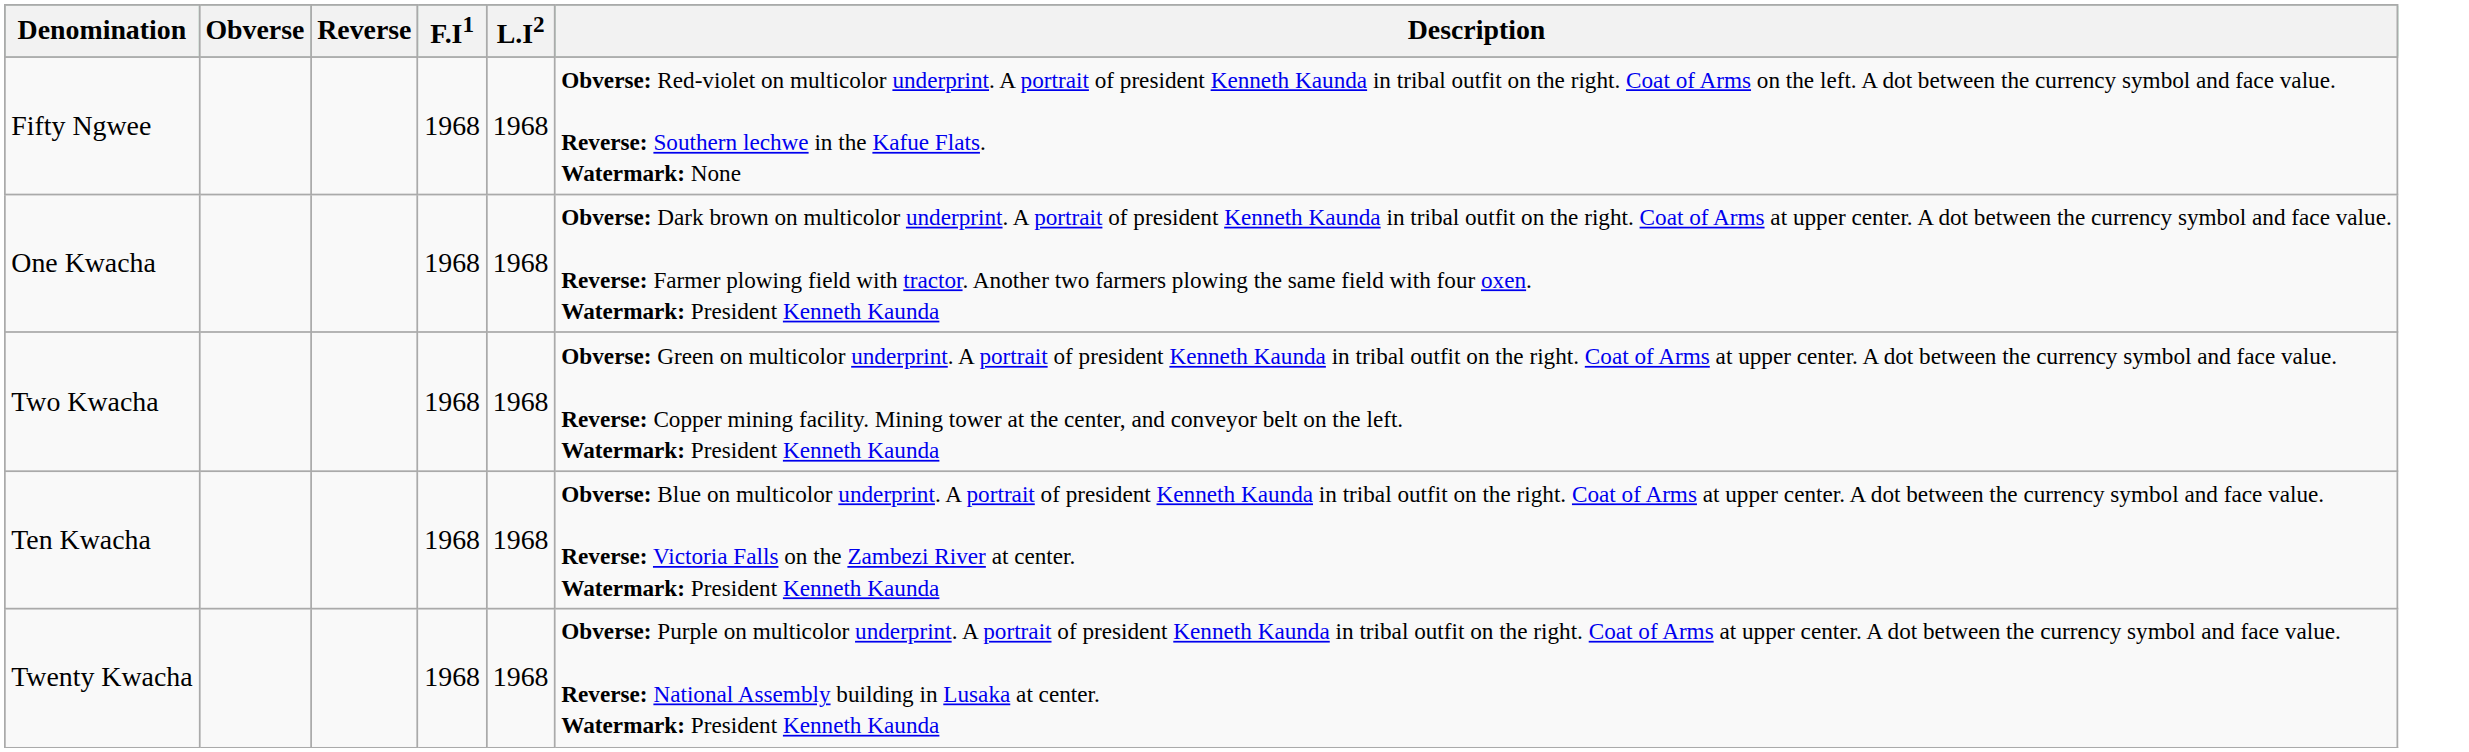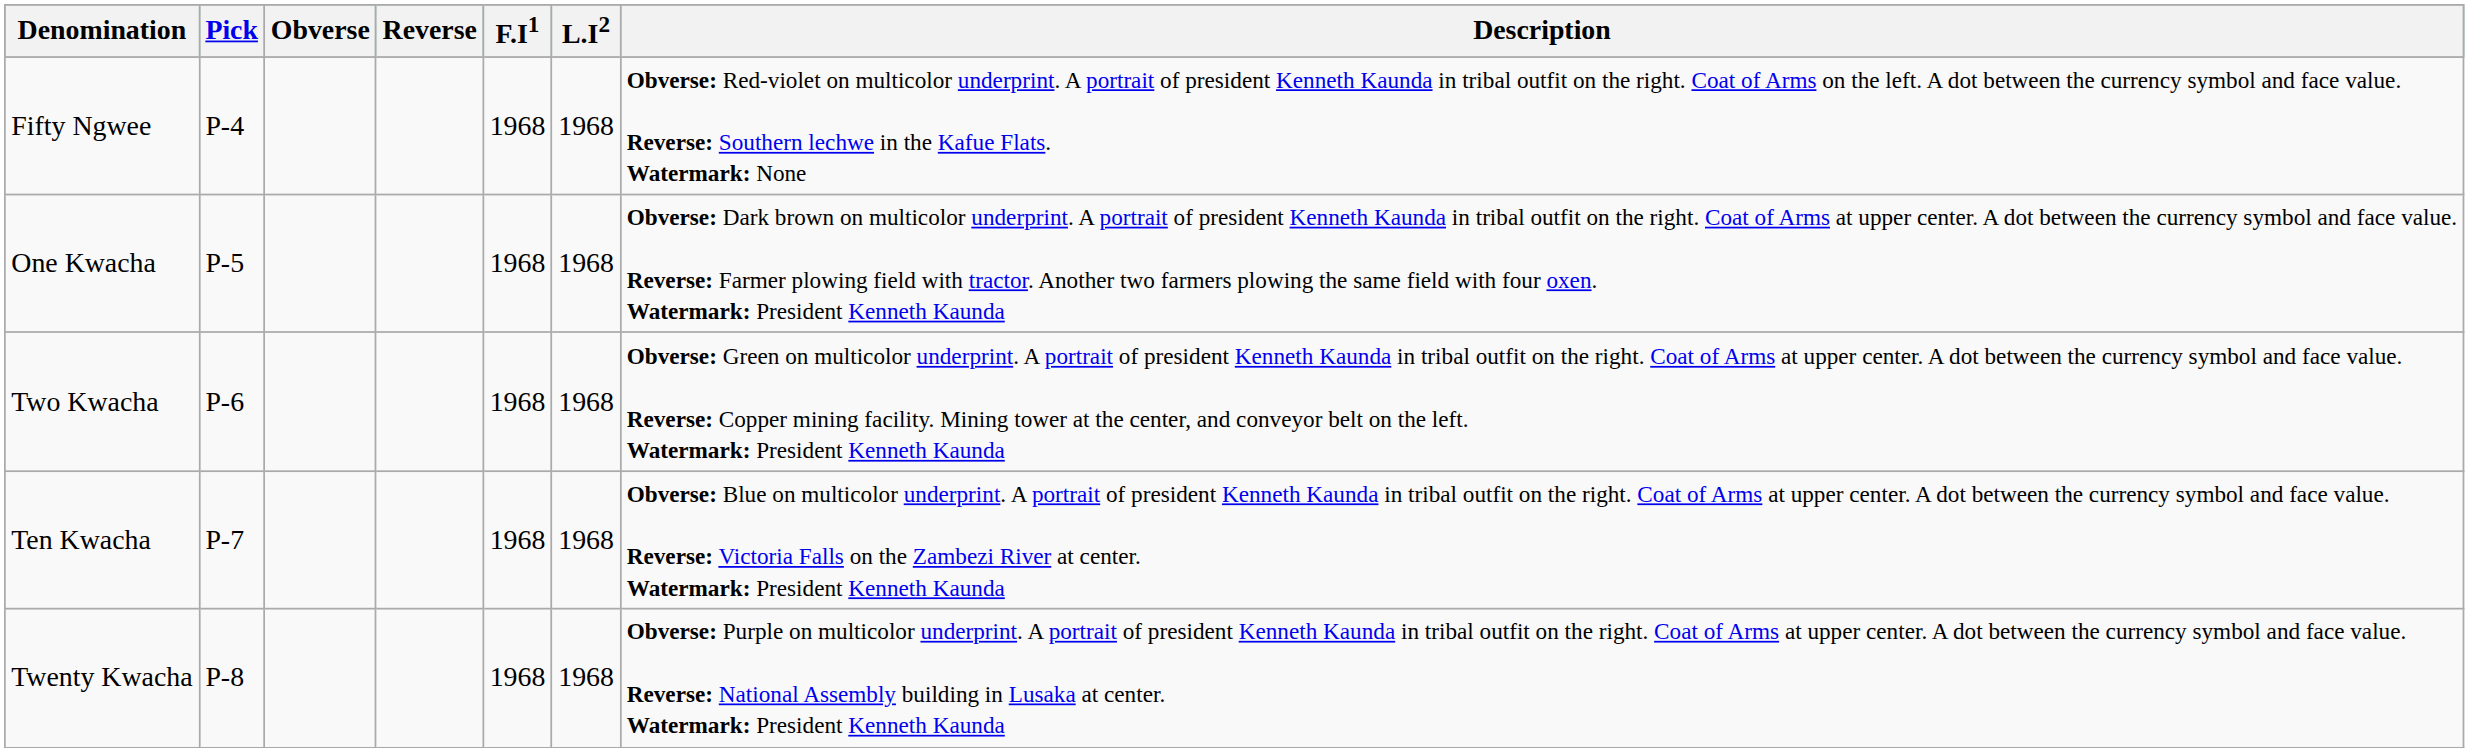+ column: Pick | P-4 | P-5 | P-6 | P-7 | P-8
